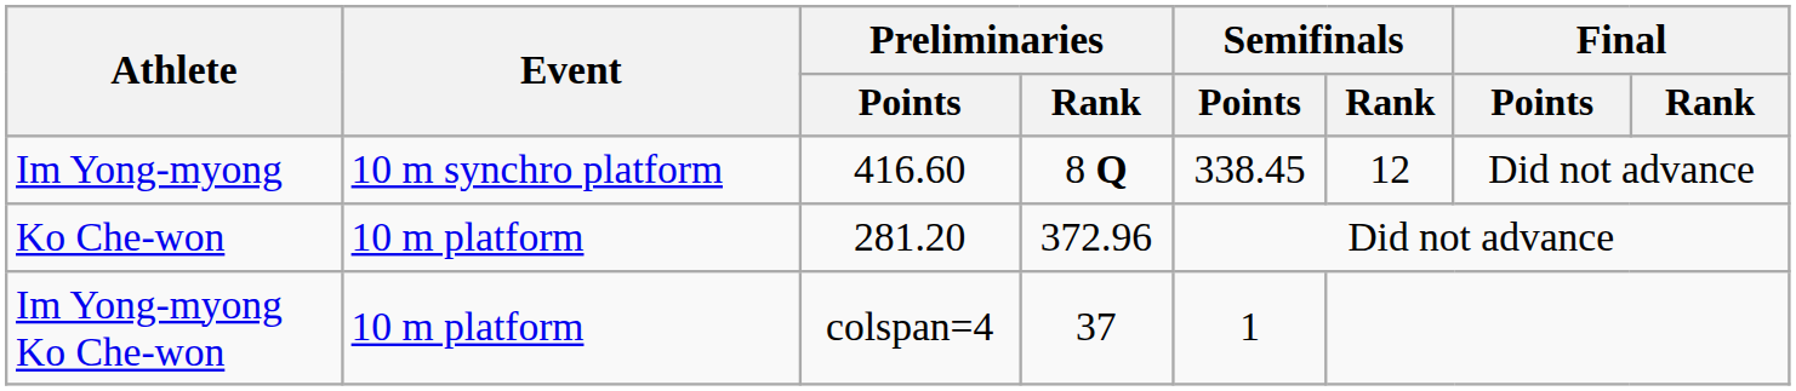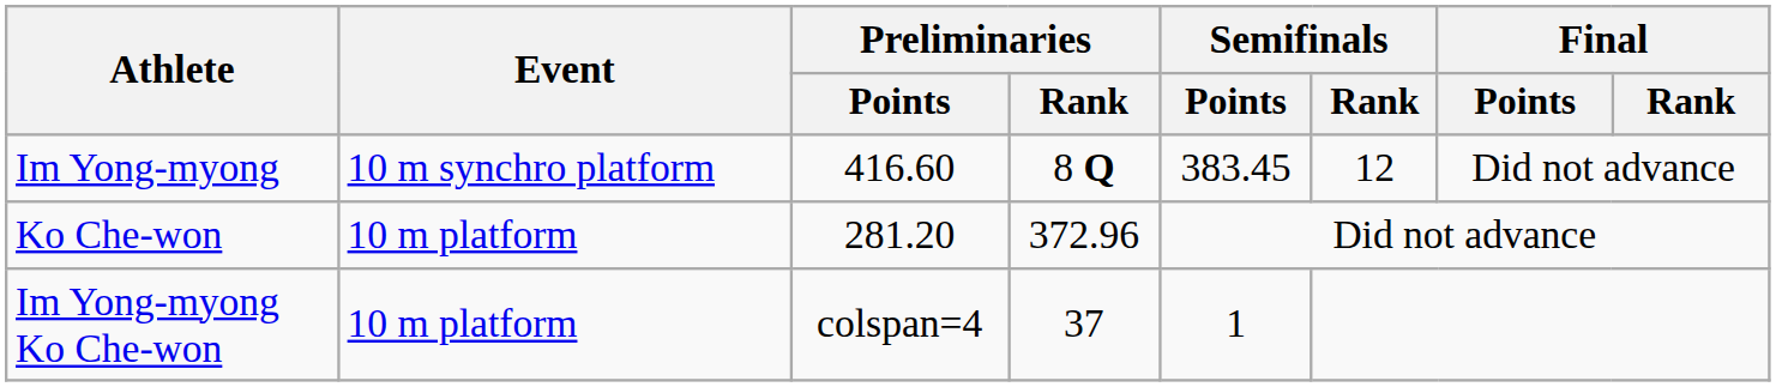Im Yong-myong | Semifinals / Points: 338.45 -> 383.45
